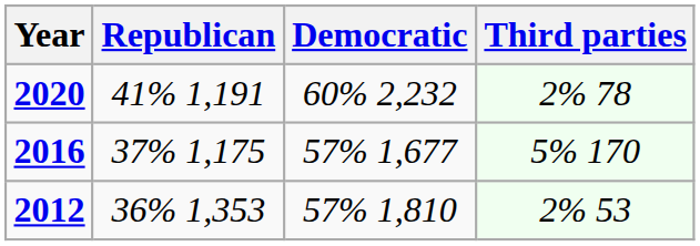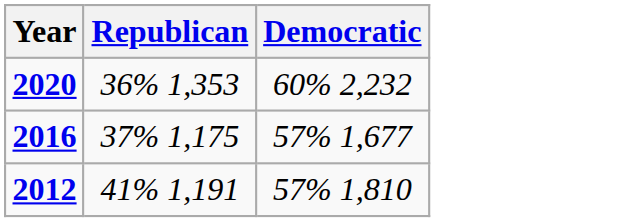- column: Third parties | 2% 78 | 5% 170 | 2% 53
2020 | Republican: 41% 1,191 -> 36% 1,353
2012 | Republican: 36% 1,353 -> 41% 1,191
